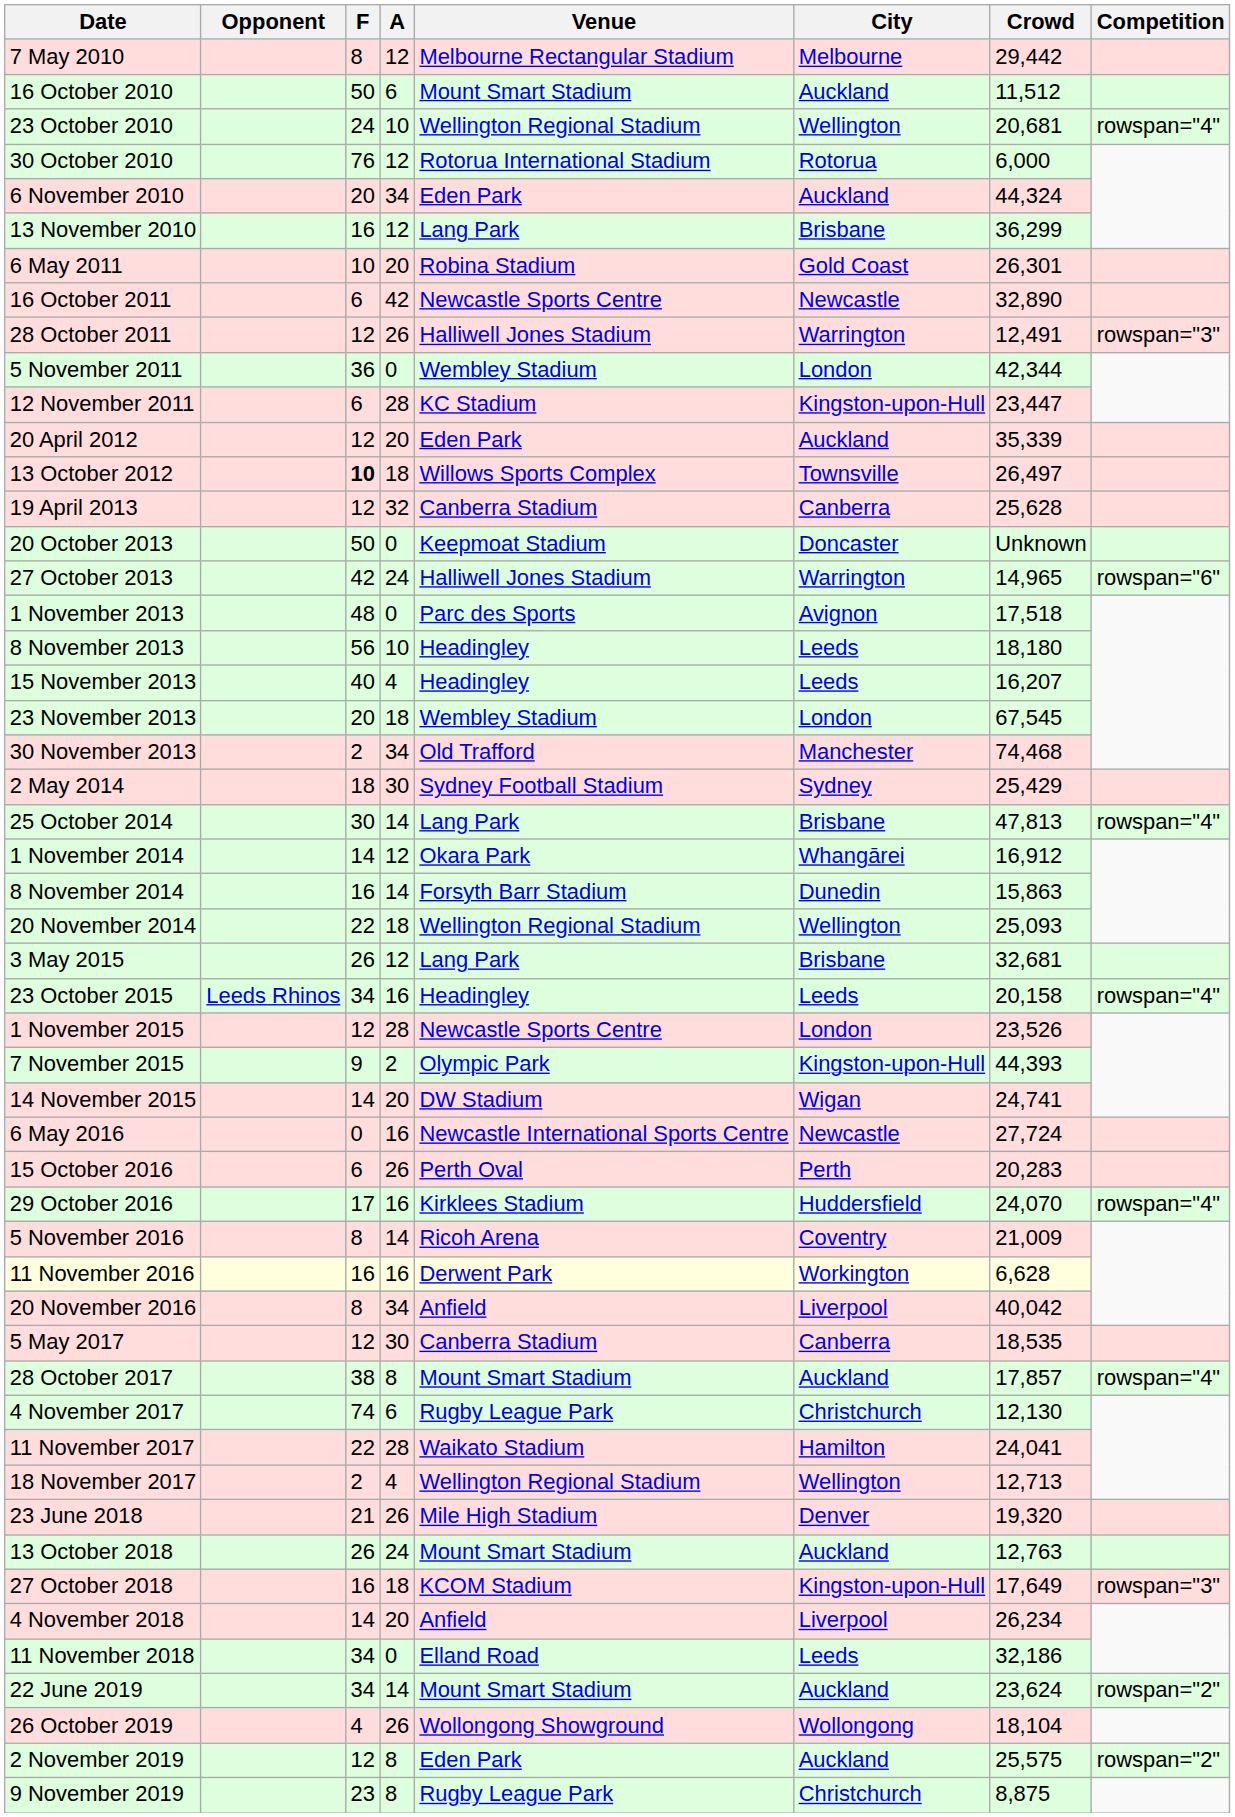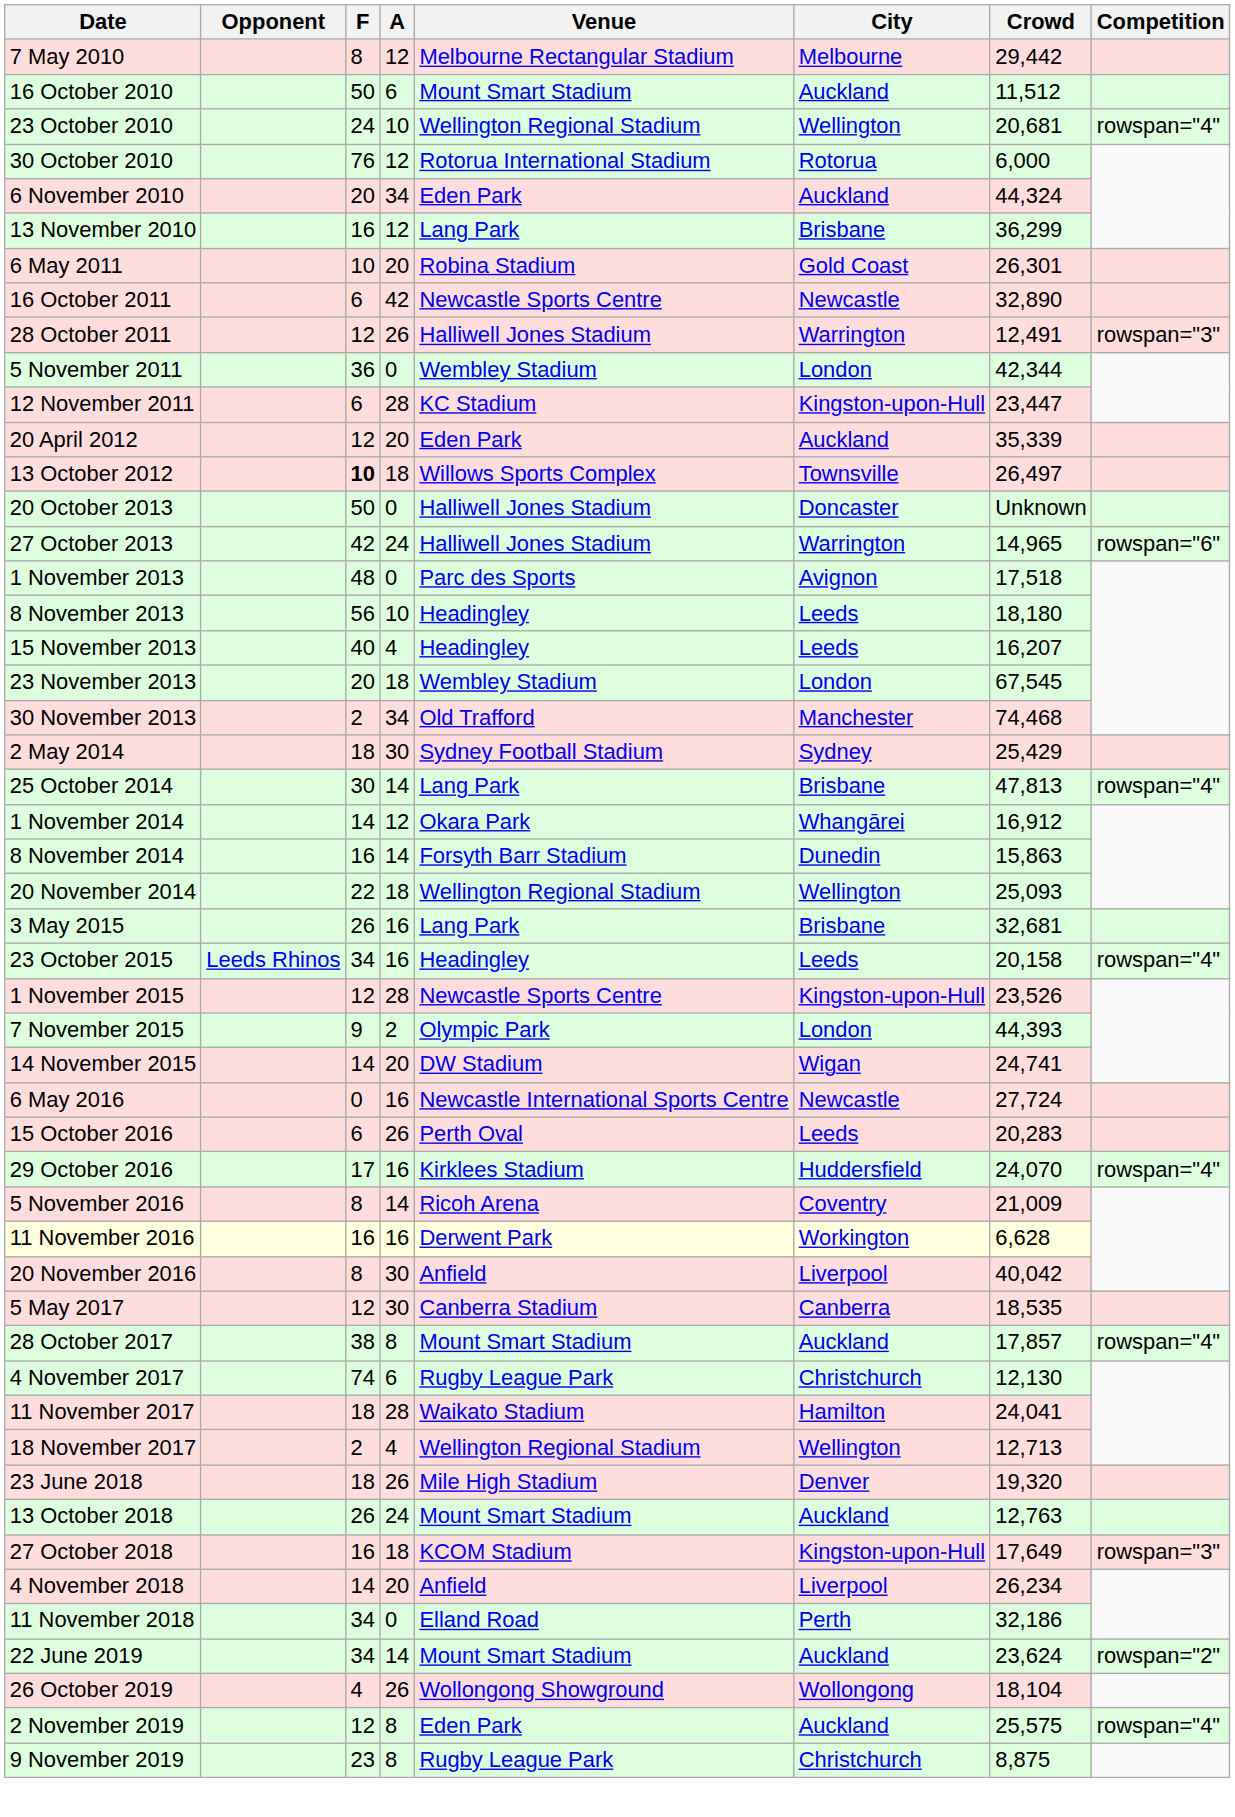- row: 19 April 2013 | 12 | 32 | Canberra Stadium | Canberra | 25,628
20 October 2013 | Venue: Keepmoat Stadium -> Halliwell Jones Stadium
3 May 2015 | A: 12 -> 16
1 November 2015 | City: London -> Kingston-upon-Hull
7 November 2015 | City: Kingston-upon-Hull -> London
15 October 2016 | City: Perth -> Leeds
20 November 2016 | A: 34 -> 30
11 November 2017 | F: 22 -> 18
23 June 2018 | F: 21 -> 18
11 November 2018 | City: Leeds -> Perth
2 November 2019 | Competition: rowspan="2" -> rowspan="4"
